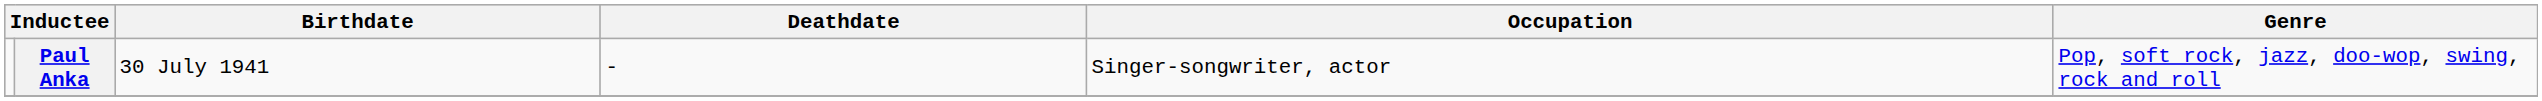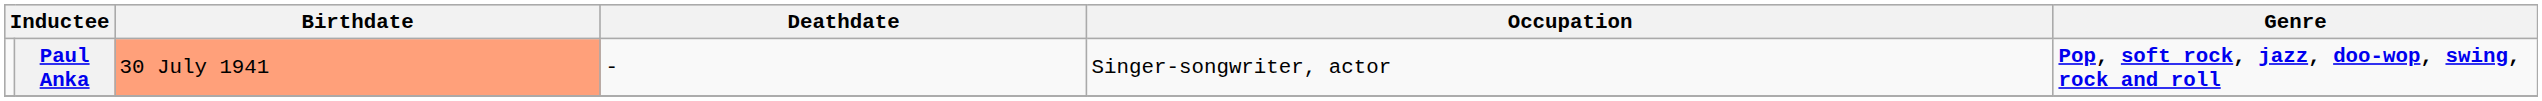Paul Anka | Birthdate: no background -> lightsalmon background
Paul Anka | Genre: normal -> bold
